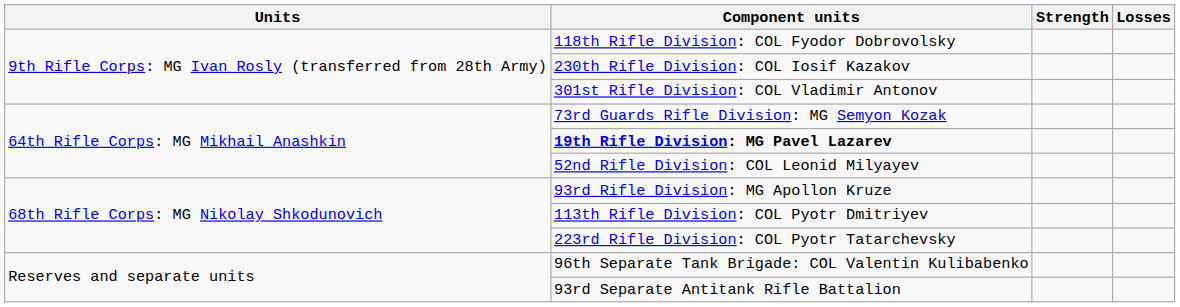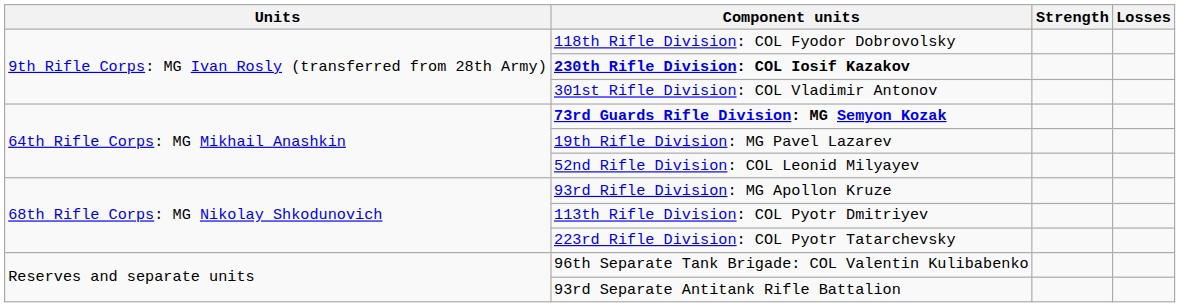230th Rifle Division: COL Iosif Kazakov | Component units: normal -> bold
73rd Guards Rifle Division: MG Semyon Kozak | Component units: normal -> bold
19th Rifle Division: MG Pavel Lazarev | Component units: bold -> normal
